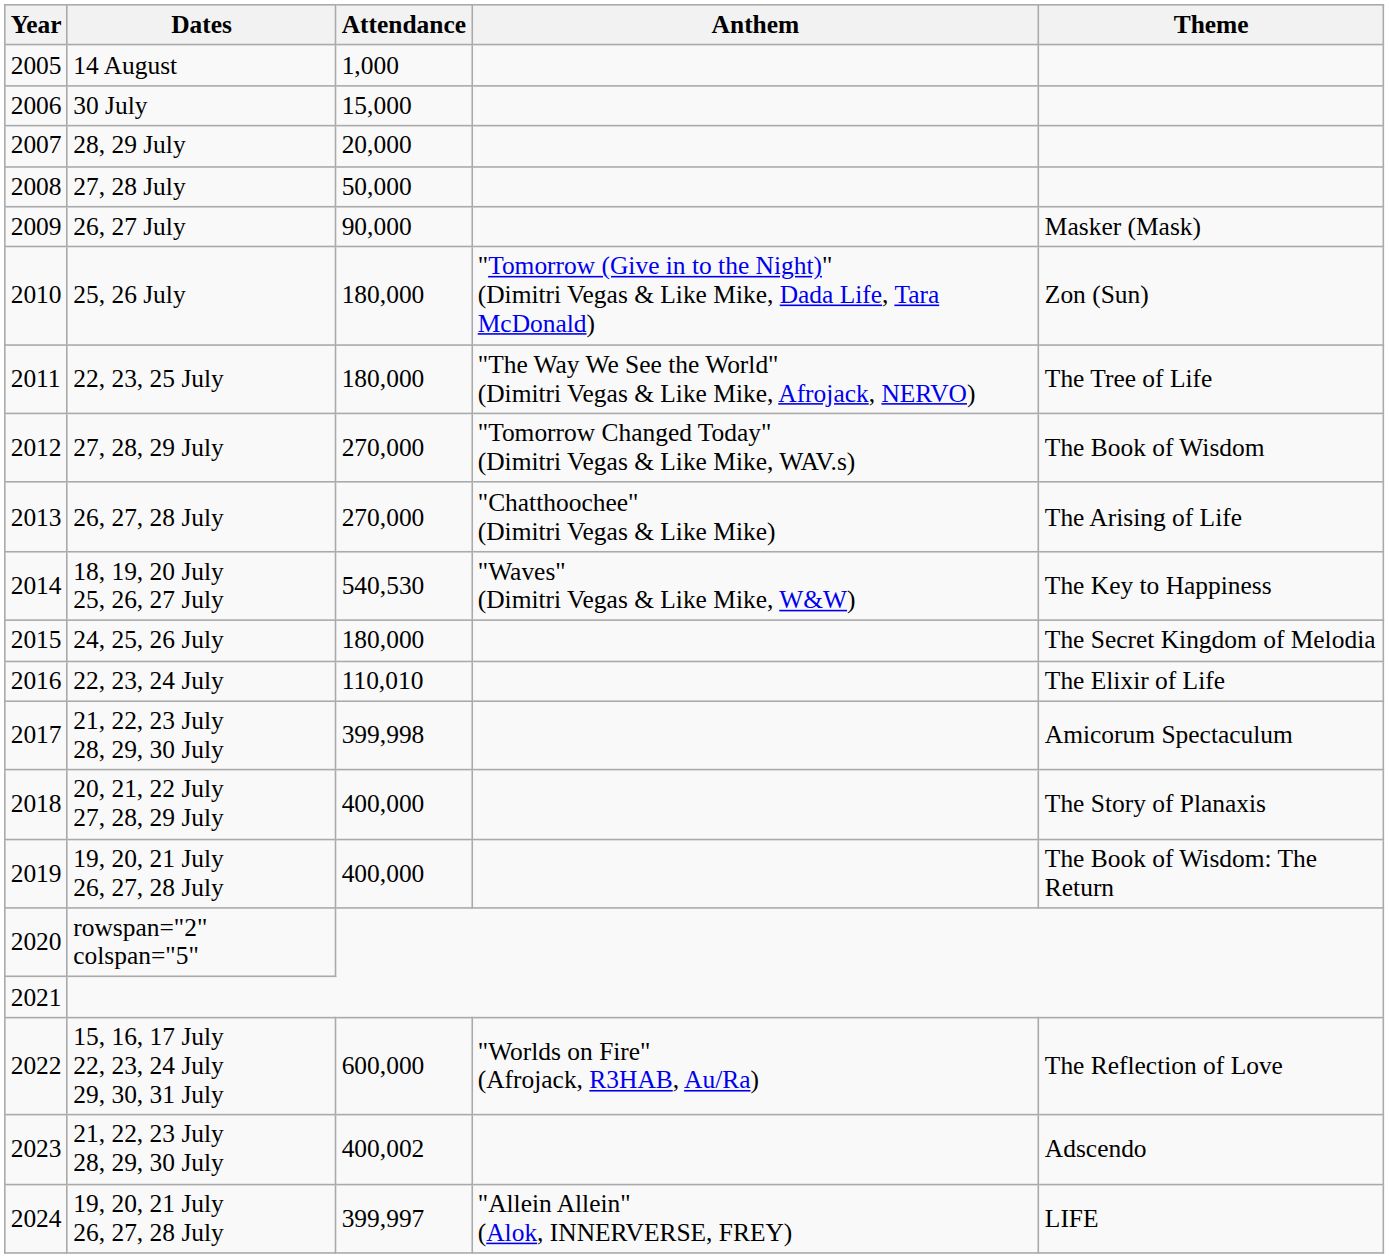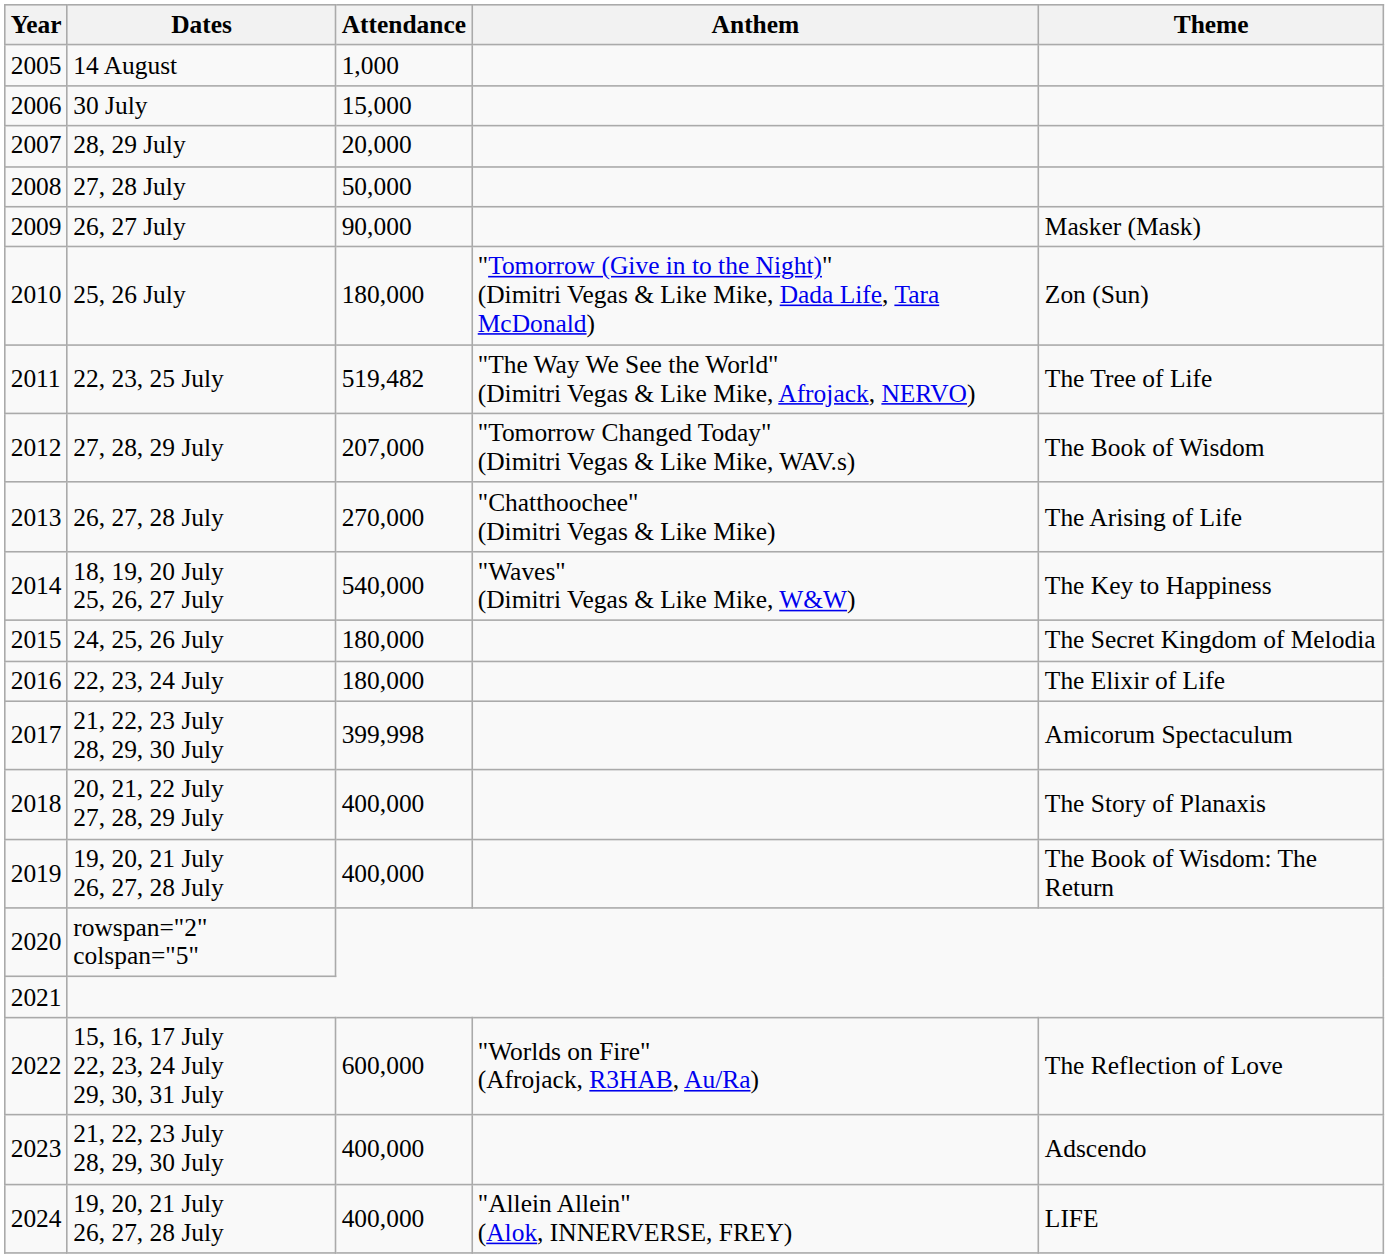22, 23, 25 July | Attendance: 180,000 -> 519,482
27, 28, 29 July | Attendance: 270,000 -> 207,000
18, 19, 20 July 25, 26, 27 July | Attendance: 540,530 -> 540,000
22, 23, 24 July | Attendance: 110,010 -> 180,000
2023 / 21, 22, 23 July 28, 29, 30 July | Attendance: 400,002 -> 400,000
2024 / 19, 20, 21 July 26, 27, 28 July | Attendance: 399,997 -> 400,000
